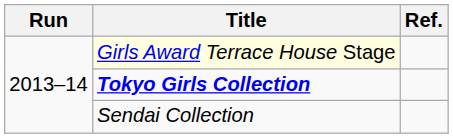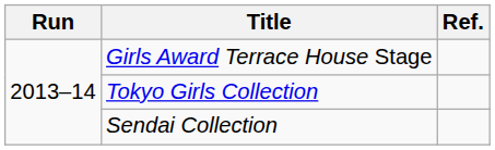Girls Award Terrace House Stage | Title: lightyellow background -> no background
Tokyo Girls Collection | Title: bold -> normal
